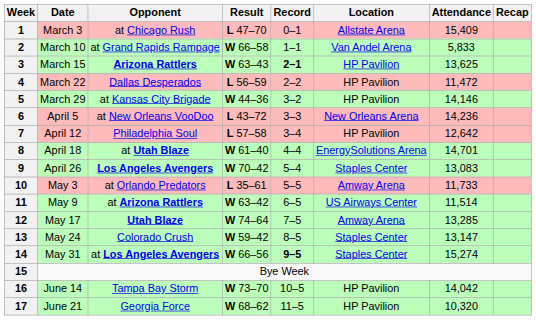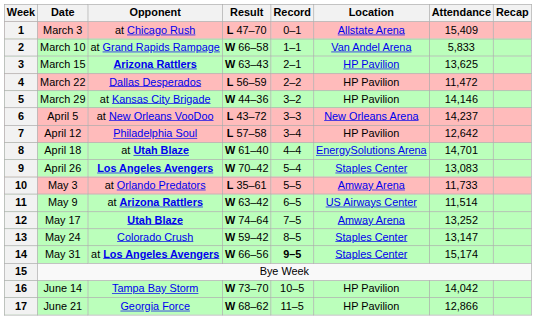3 | Record: bold -> normal
6 | Attendance: 14,236 -> 14,237
12 | Attendance: 13,285 -> 13,252
14 | Attendance: 15,274 -> 15,174
17 | Attendance: 10,320 -> 12,866
